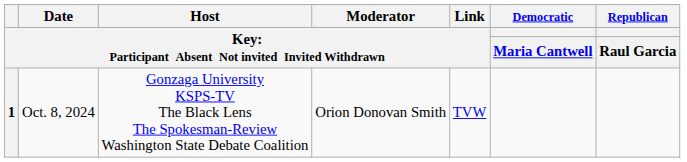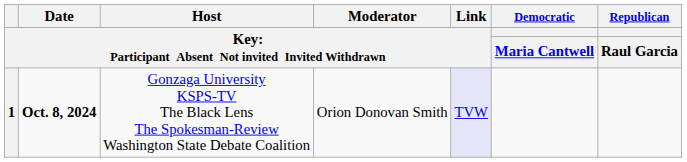1 | column 2: normal -> bold
1 | column 5: no background -> lavender background
